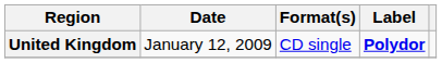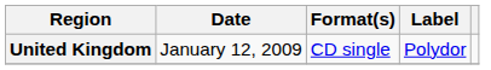United Kingdom | Label: bold -> normal
